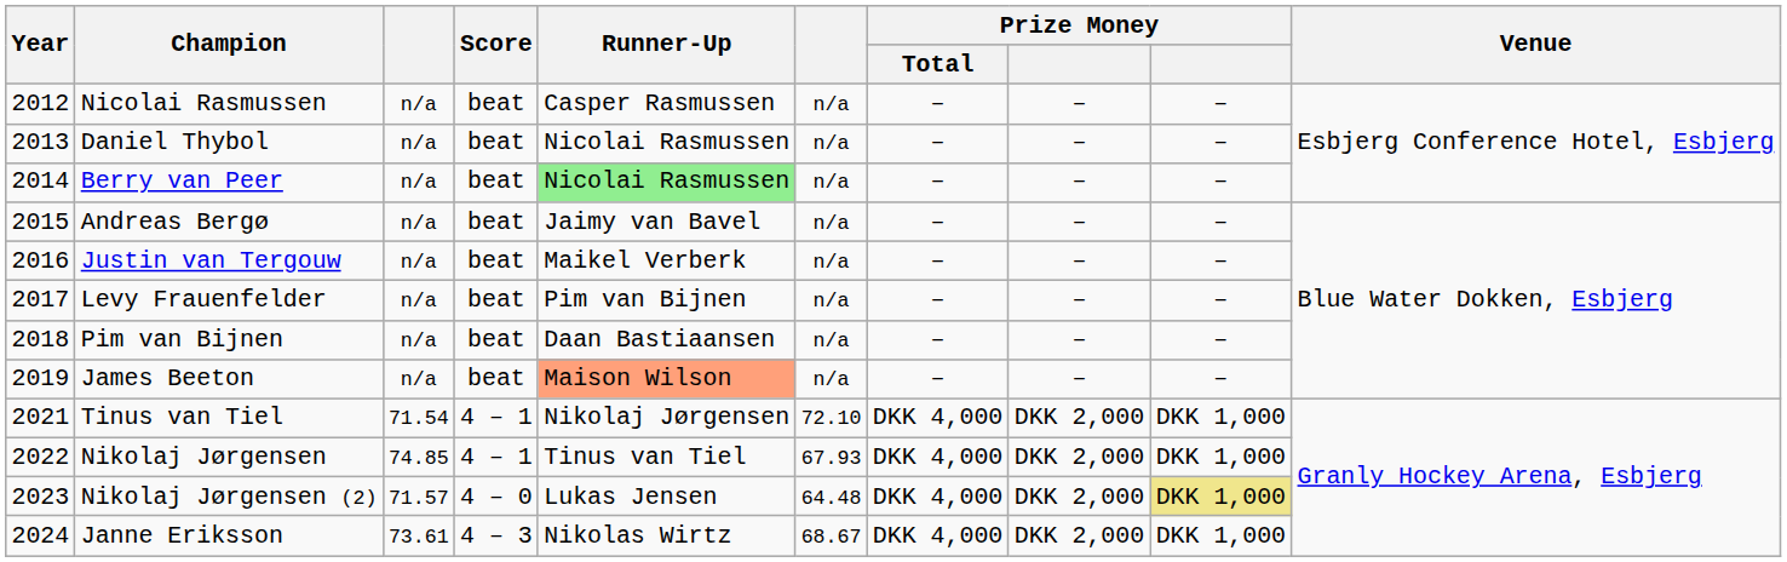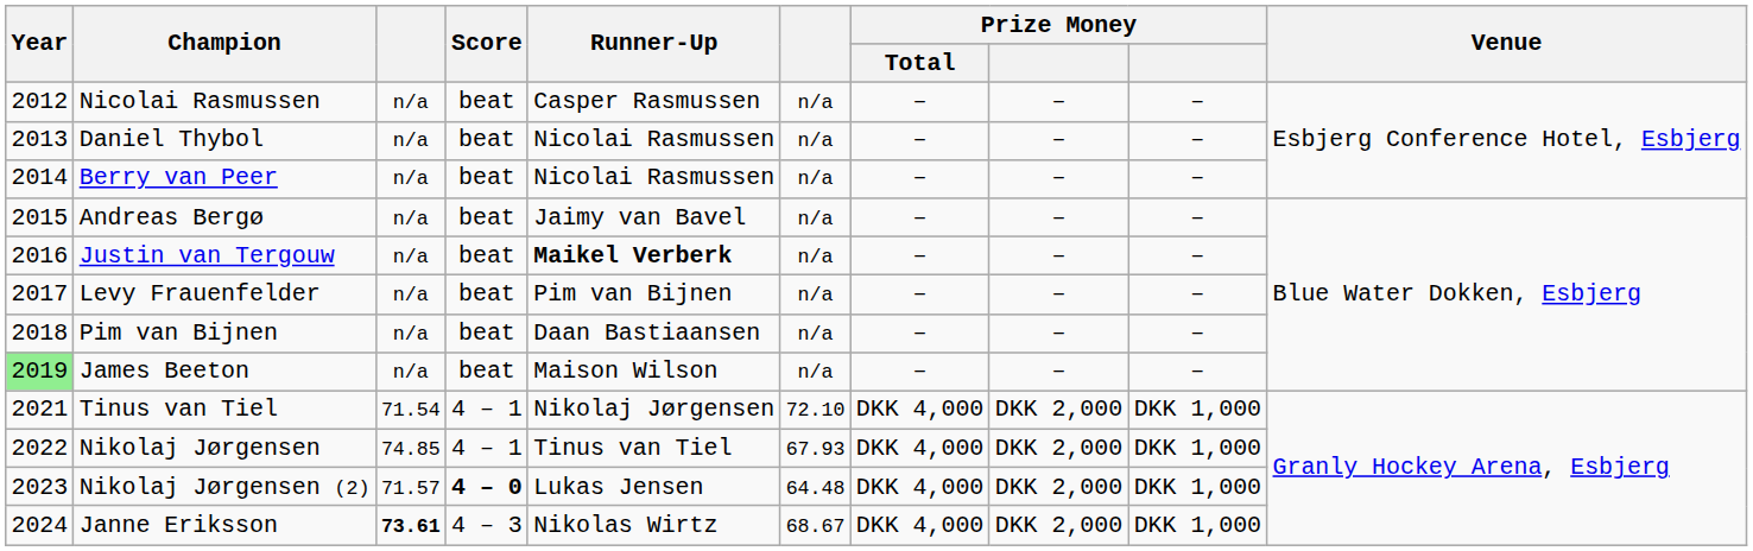Berry van Peer | Runner-Up: lightgreen background -> no background
Justin van Tergouw | Runner-Up: normal -> bold
James Beeton | Year: no background -> lightgreen background
James Beeton | Runner-Up: lightsalmon background -> no background
Nikolaj Jørgensen (2) | Score: normal -> bold
Nikolaj Jørgensen (2) | column 9: khaki background -> no background
Janne Eriksson | column 3: normal -> bold
